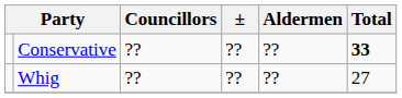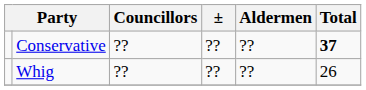Conservative | Total: 33 -> 37
Whig | Total: 27 -> 26
